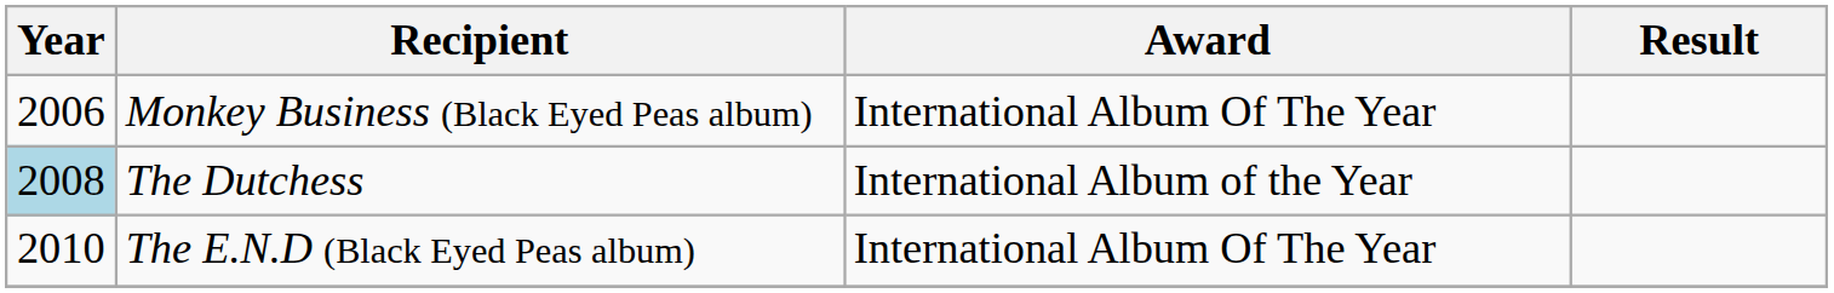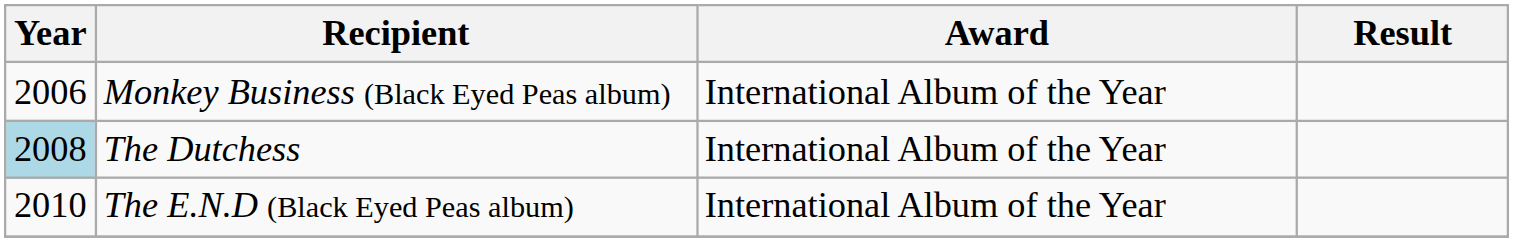Monkey Business (Black Eyed Peas album) | Award: International Album Of The Year -> International Album of the Year
The E.N.D (Black Eyed Peas album) | Award: International Album Of The Year -> International Album of the Year
